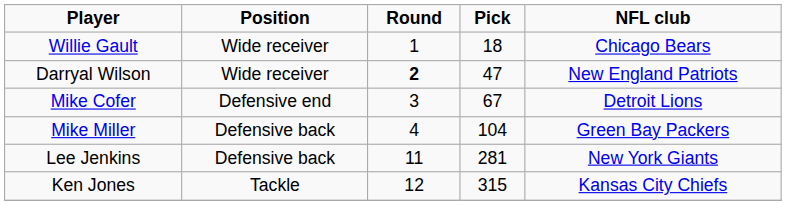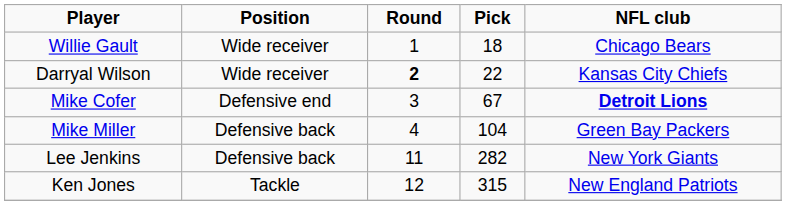Darryal Wilson | Pick: 47 -> 22
Darryal Wilson | NFL club: New England Patriots -> Kansas City Chiefs
Mike Cofer | NFL club: normal -> bold
Lee Jenkins | Pick: 281 -> 282
Ken Jones | NFL club: Kansas City Chiefs -> New England Patriots
